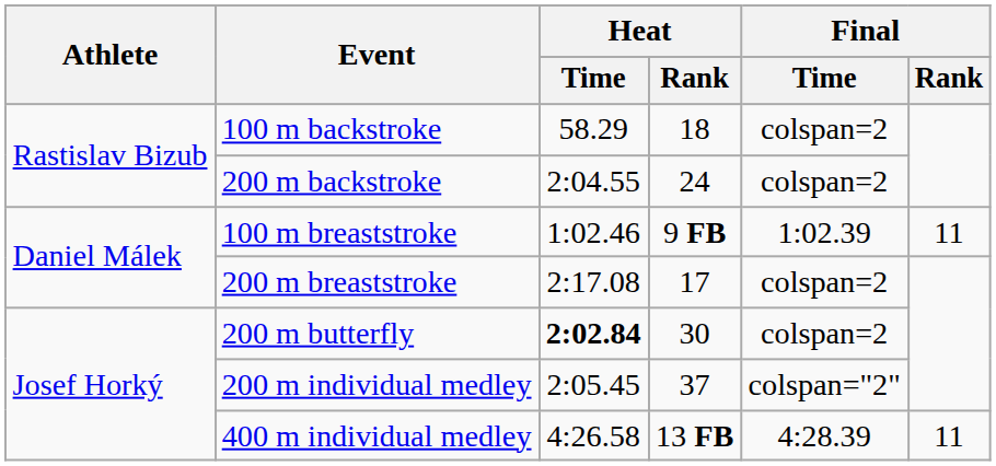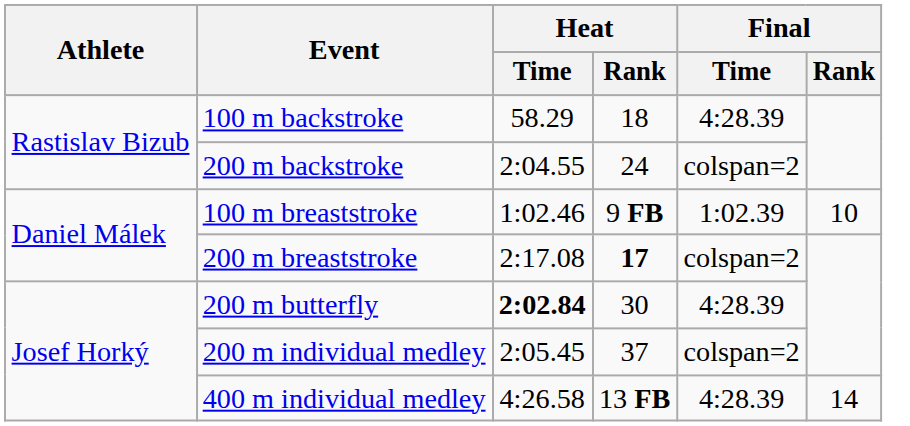100 m backstroke | Final / Time: colspan=2 -> 4:28.39
100 m breaststroke | Final / Rank: 11 -> 10
200 m breaststroke | Heat / Rank: normal -> bold
200 m butterfly | Final / Time: colspan=2 -> 4:28.39
200 m individual medley | Final / Time: colspan="2" -> colspan=2
400 m individual medley | Final / Rank: 11 -> 14
